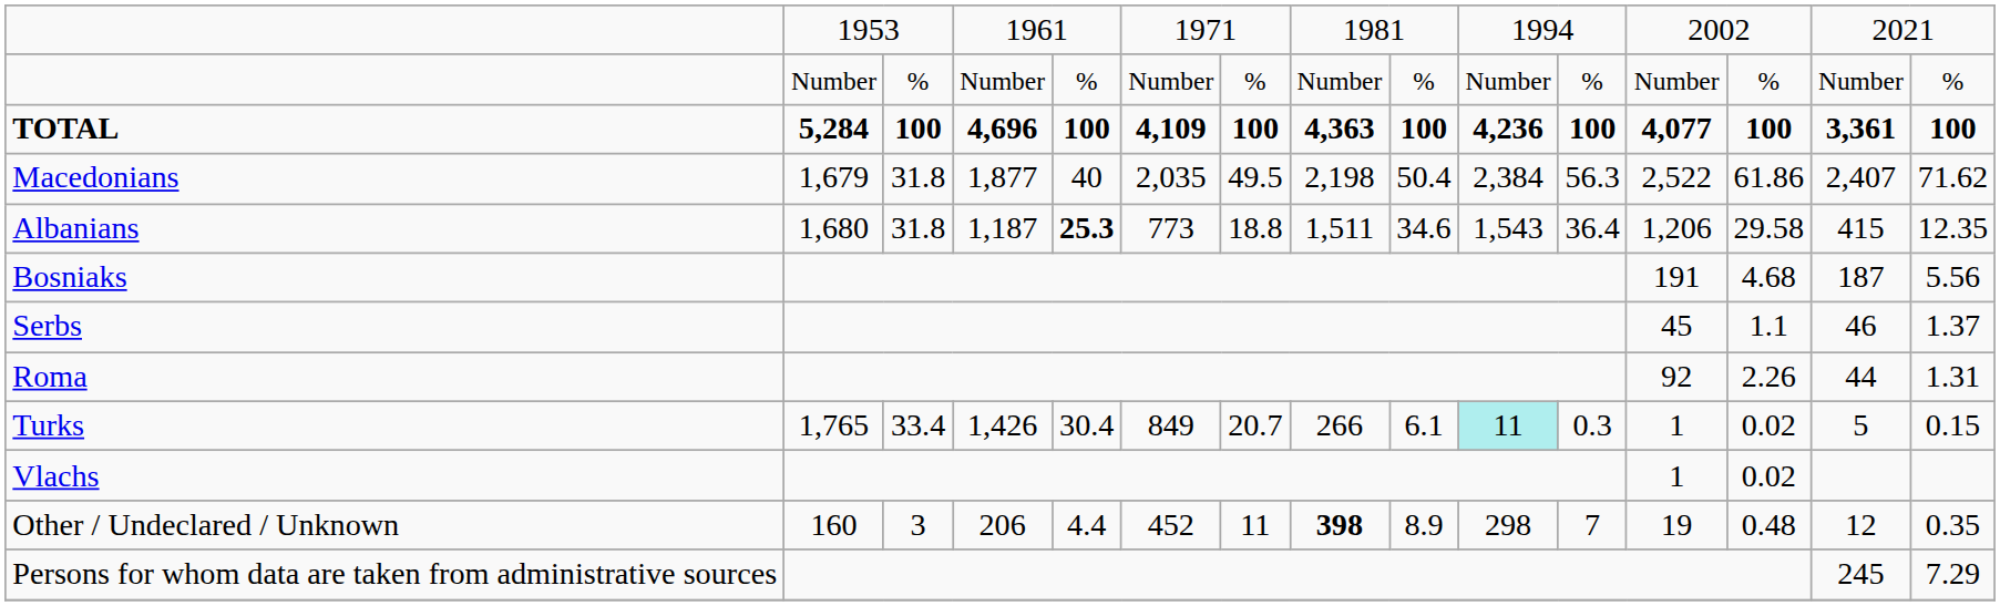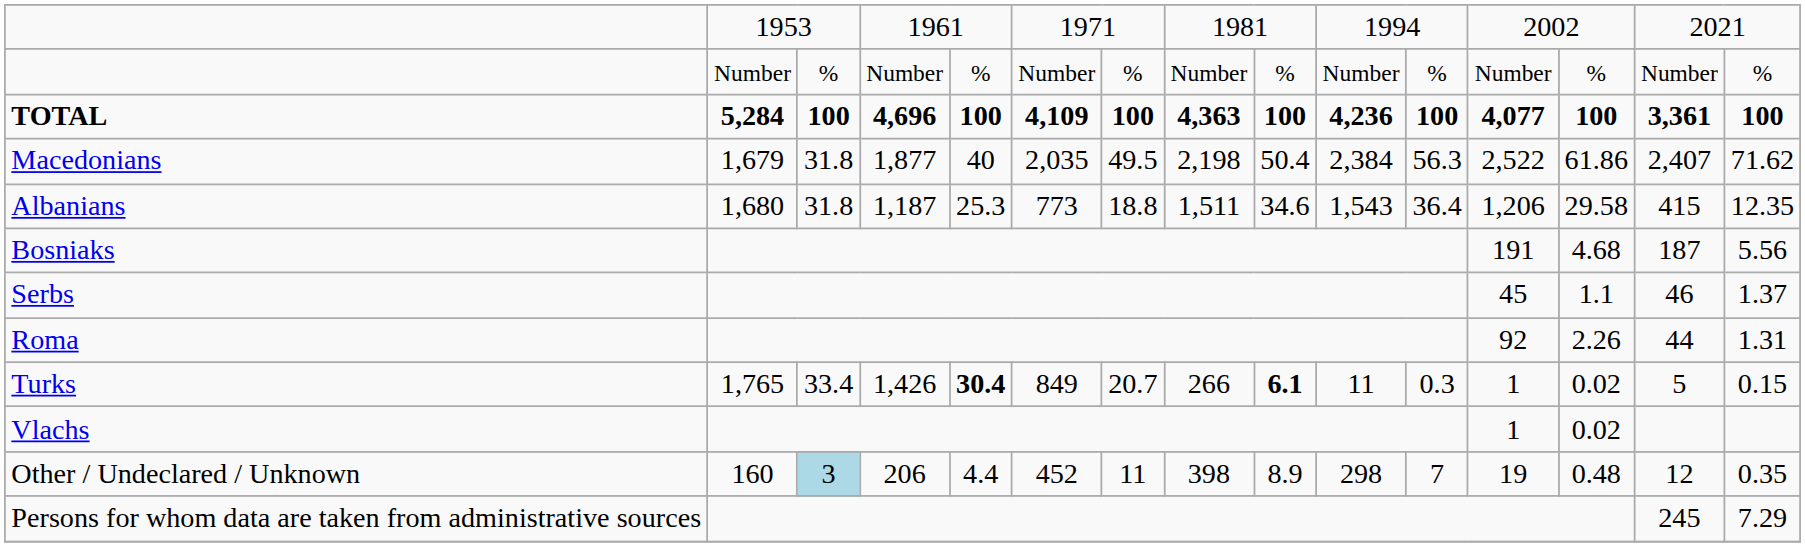Albanians | column 5: bold -> normal
Turks | column 5: normal -> bold
Turks | column 9: normal -> bold
Turks | column 10: paleturquoise background -> no background
Other / Undeclared / Unknown | column 3: no background -> lightblue background
Other / Undeclared / Unknown | column 8: bold -> normal
